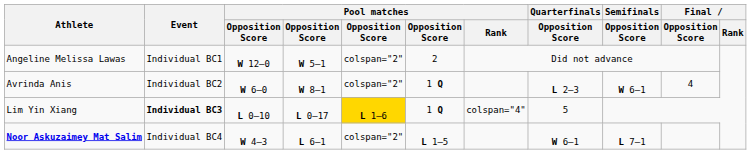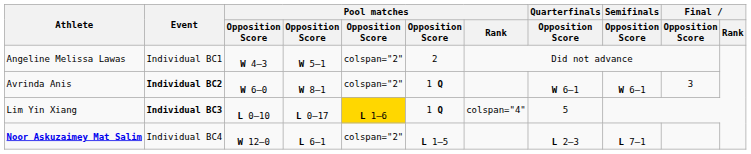Angeline Melissa Lawas | column 3: W 12–0 -> W 4–3
Avrinda Anis | Event: normal -> bold
Avrinda Anis | Quarterfinals / Opposition Score: L 2–3 -> W 6–1
Avrinda Anis | Final / Opposition Score: 4 -> 3
Noor Askuzaimey Mat Salim | column 3: W 4–3 -> W 12–0
Noor Askuzaimey Mat Salim | Quarterfinals / Opposition Score: W 6–1 -> L 2–3
